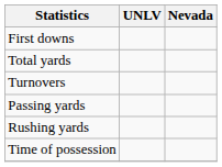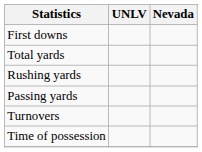rows swapped: Rushing yards <-> Turnovers
